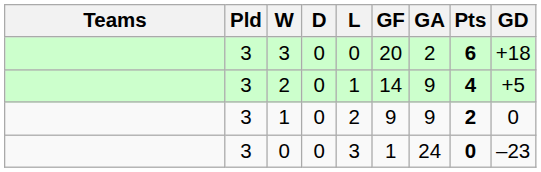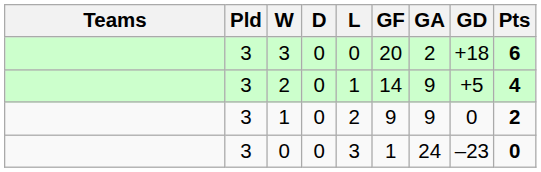columns swapped: GD <-> Pts
